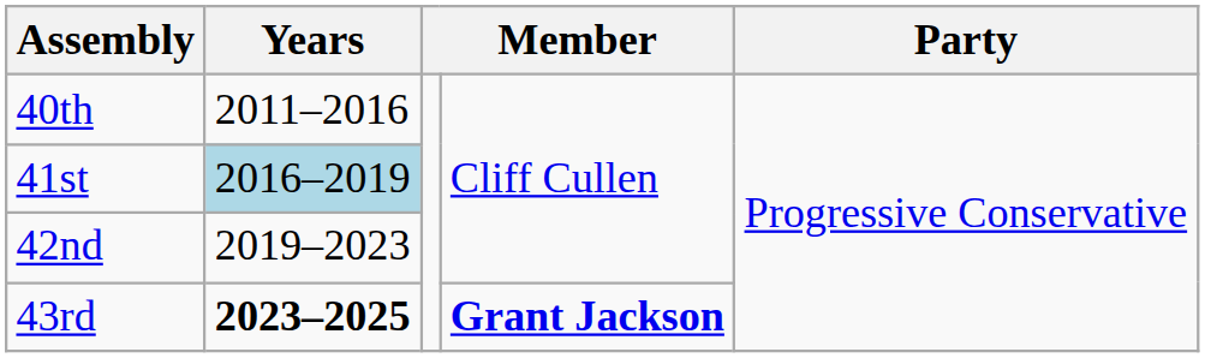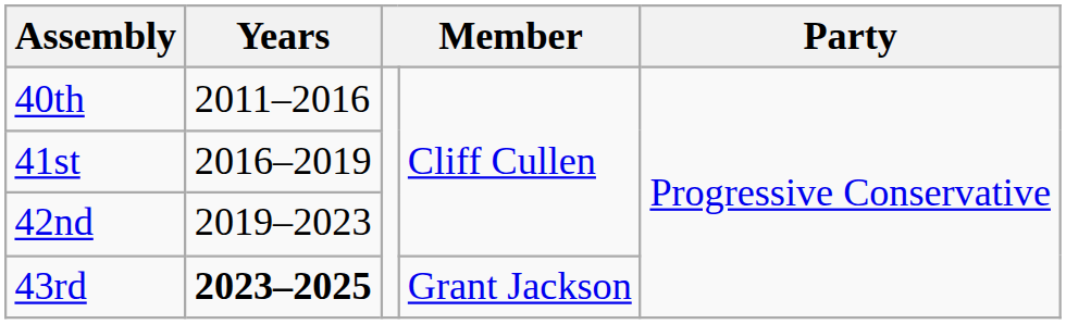41st | Years: lightblue background -> no background
43rd | column 4: bold -> normal
